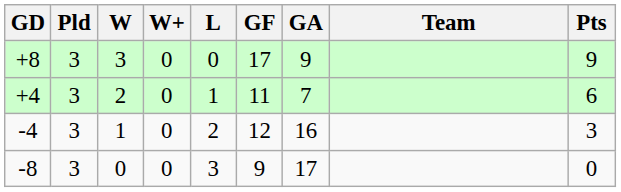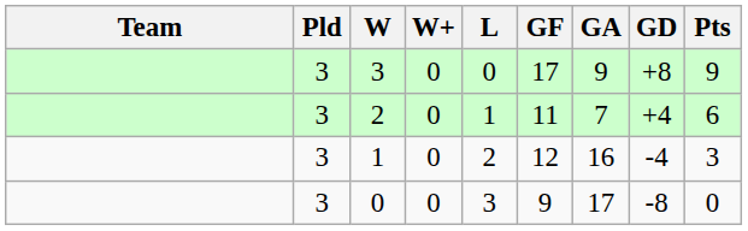columns swapped: Team <-> GD
